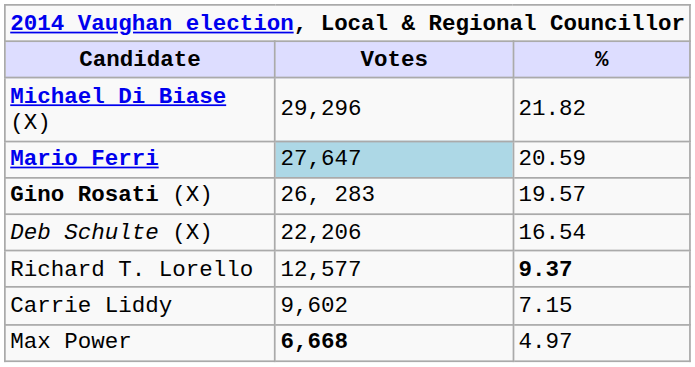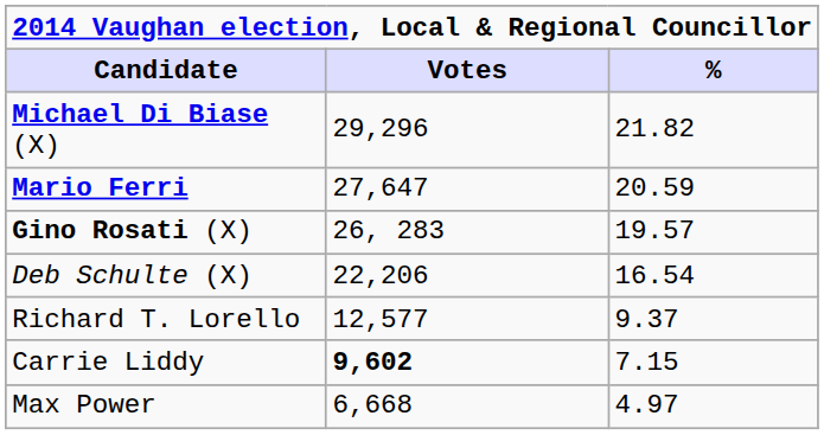Mario Ferri | Votes: lightblue background -> no background
Richard T. Lorello | %: bold -> normal
Carrie Liddy | Votes: normal -> bold
Max Power | Votes: bold -> normal
